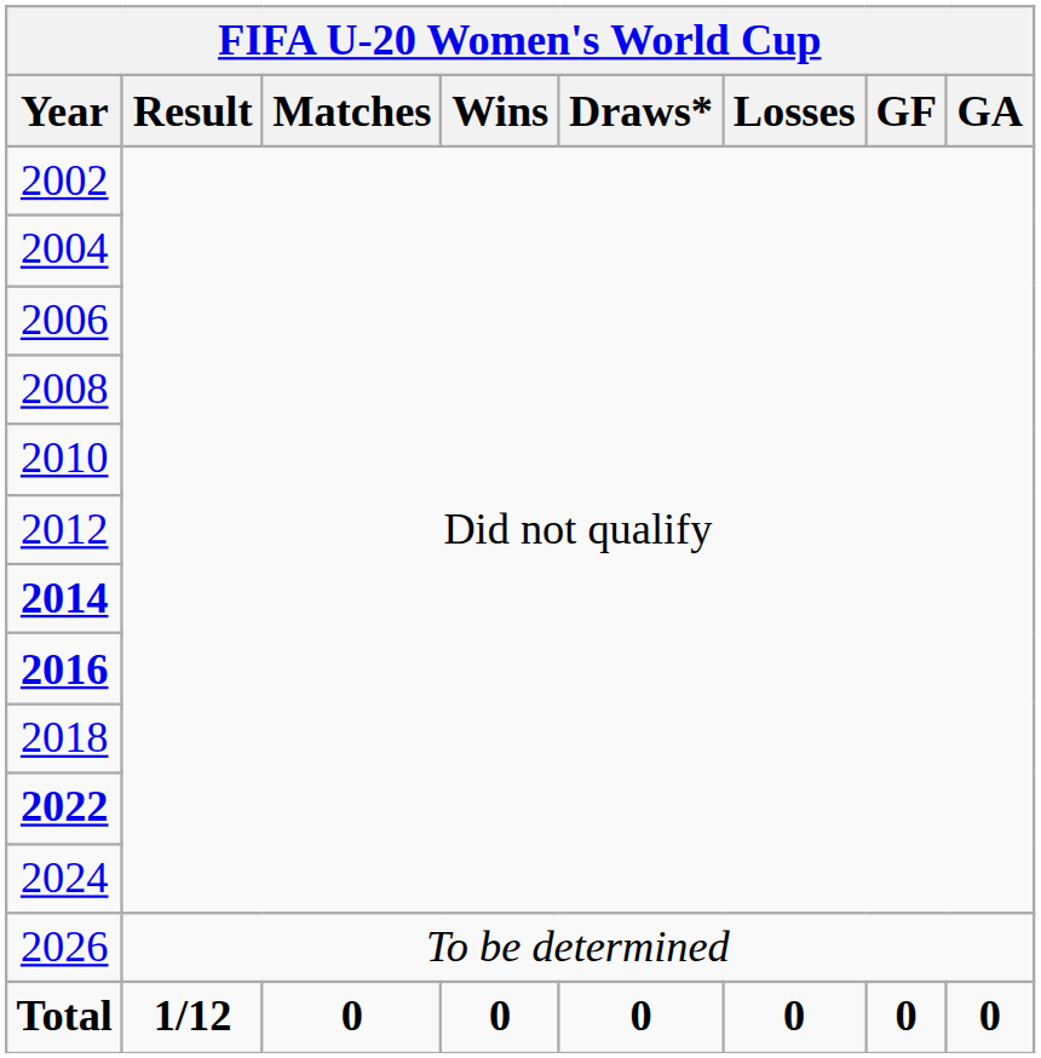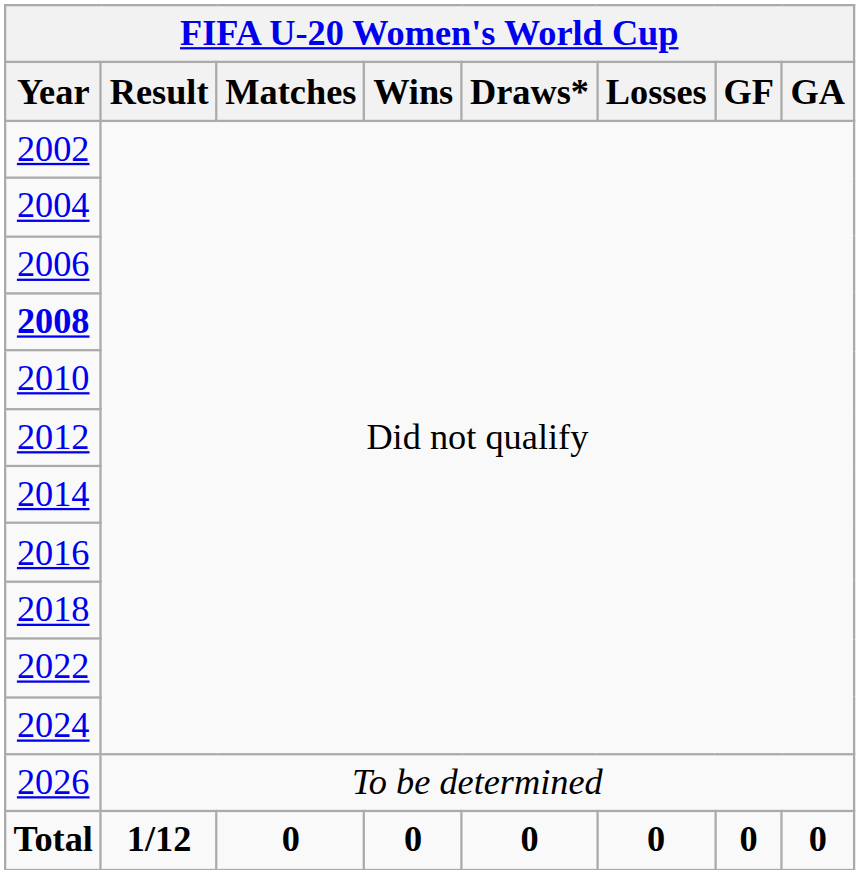2008 | Year: normal -> bold
2014 | Year: bold -> normal
2016 | Year: bold -> normal
2022 | Year: bold -> normal
